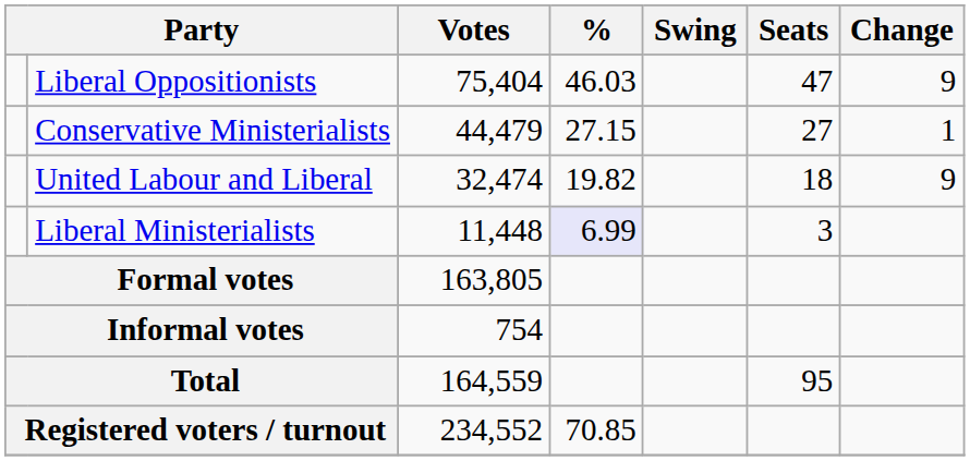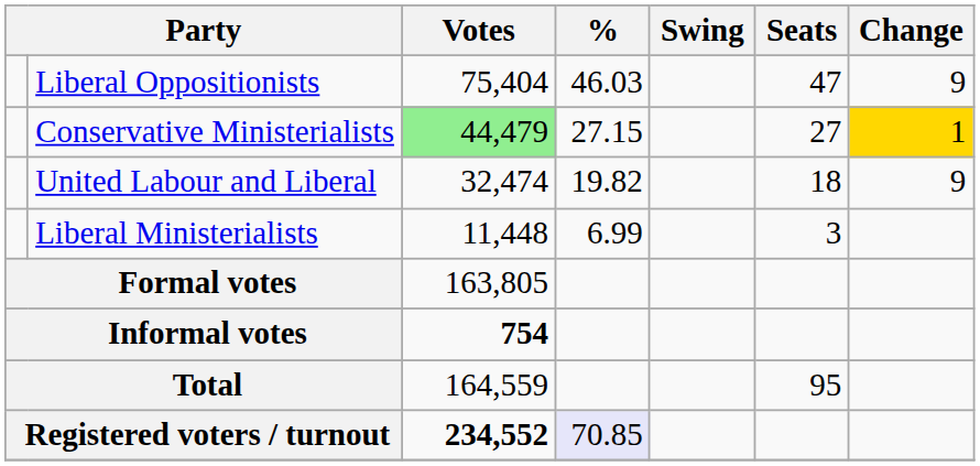Conservative Ministerialists | Votes: no background -> lightgreen background
Conservative Ministerialists | Change: no background -> gold background
Liberal Ministerialists | %: lavender background -> no background
Informal votes | Votes: normal -> bold
Registered voters / turnout | Votes: normal -> bold
Registered voters / turnout | %: no background -> lavender background
